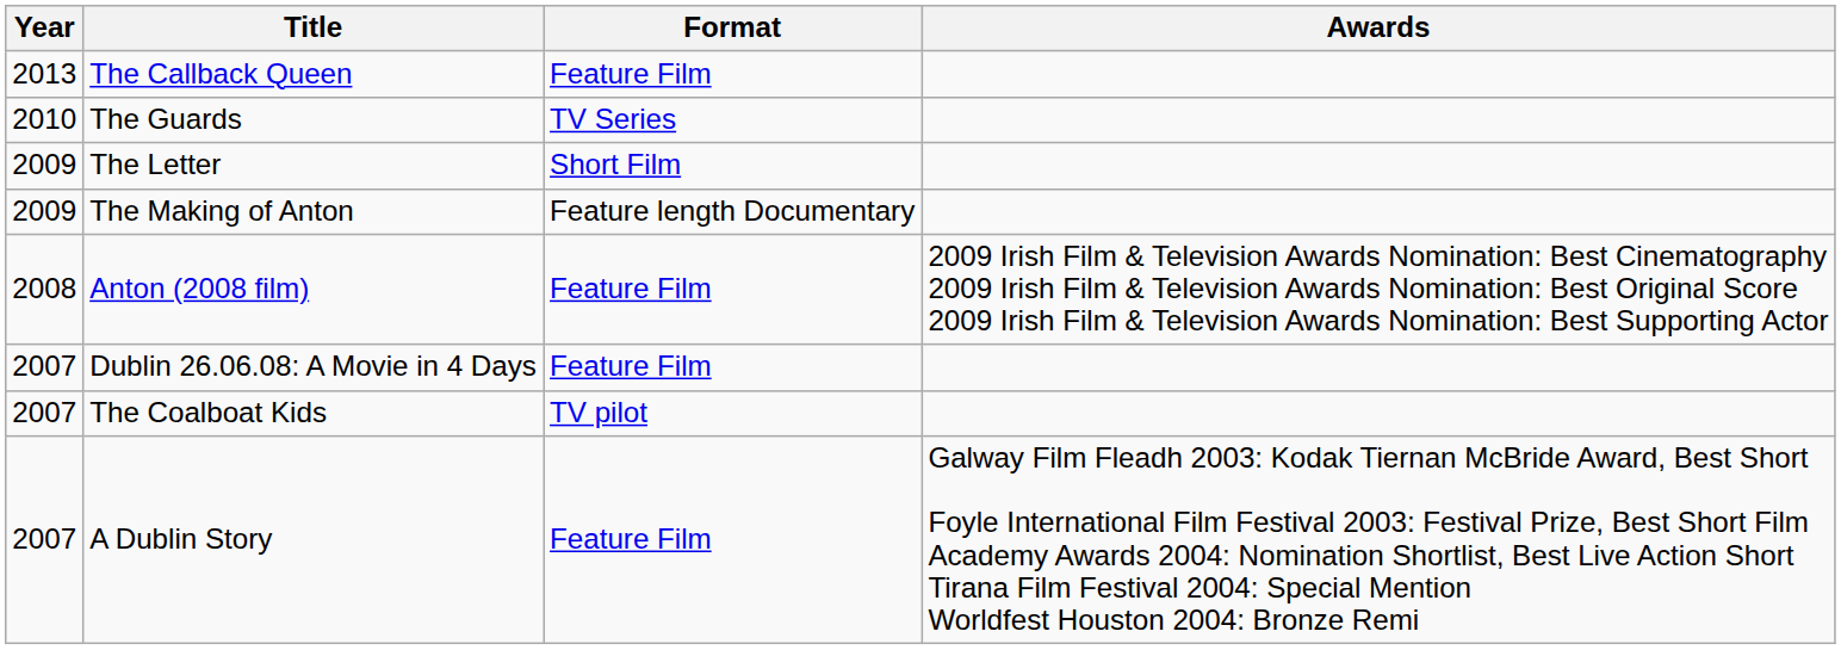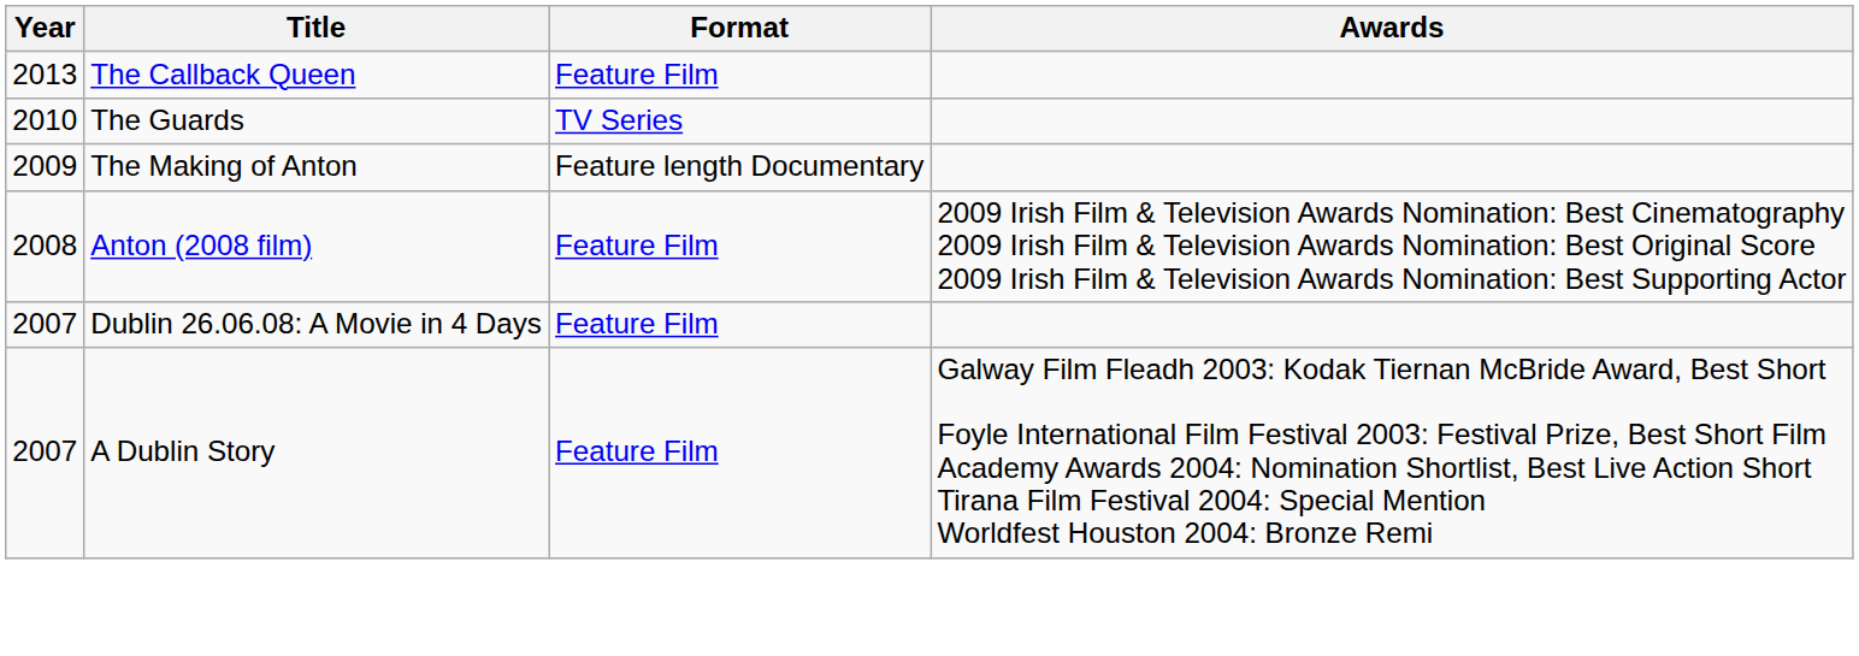- row: 2009 | The Letter | Short Film
- row: 2007 | The Coalboat Kids | TV pilot
